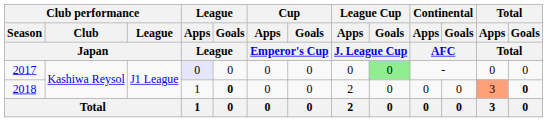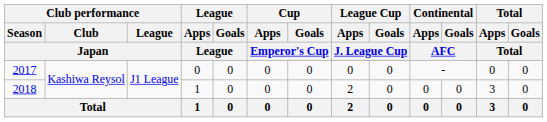2017 | League / Apps / League: lavender background -> no background
2017 | League Cup / Goals / J. League Cup: lightgreen background -> no background
2018 | League / Goals / League: bold -> normal
2018 | Total / Apps / Total: lightsalmon background -> no background
2018 | Total / Goals / Total: bold -> normal
